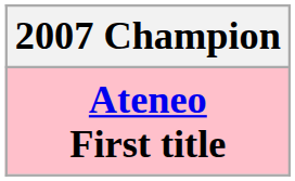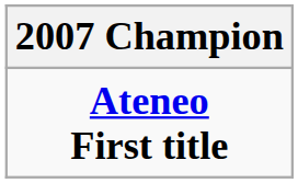row 2 | column 1: pink background -> no background
